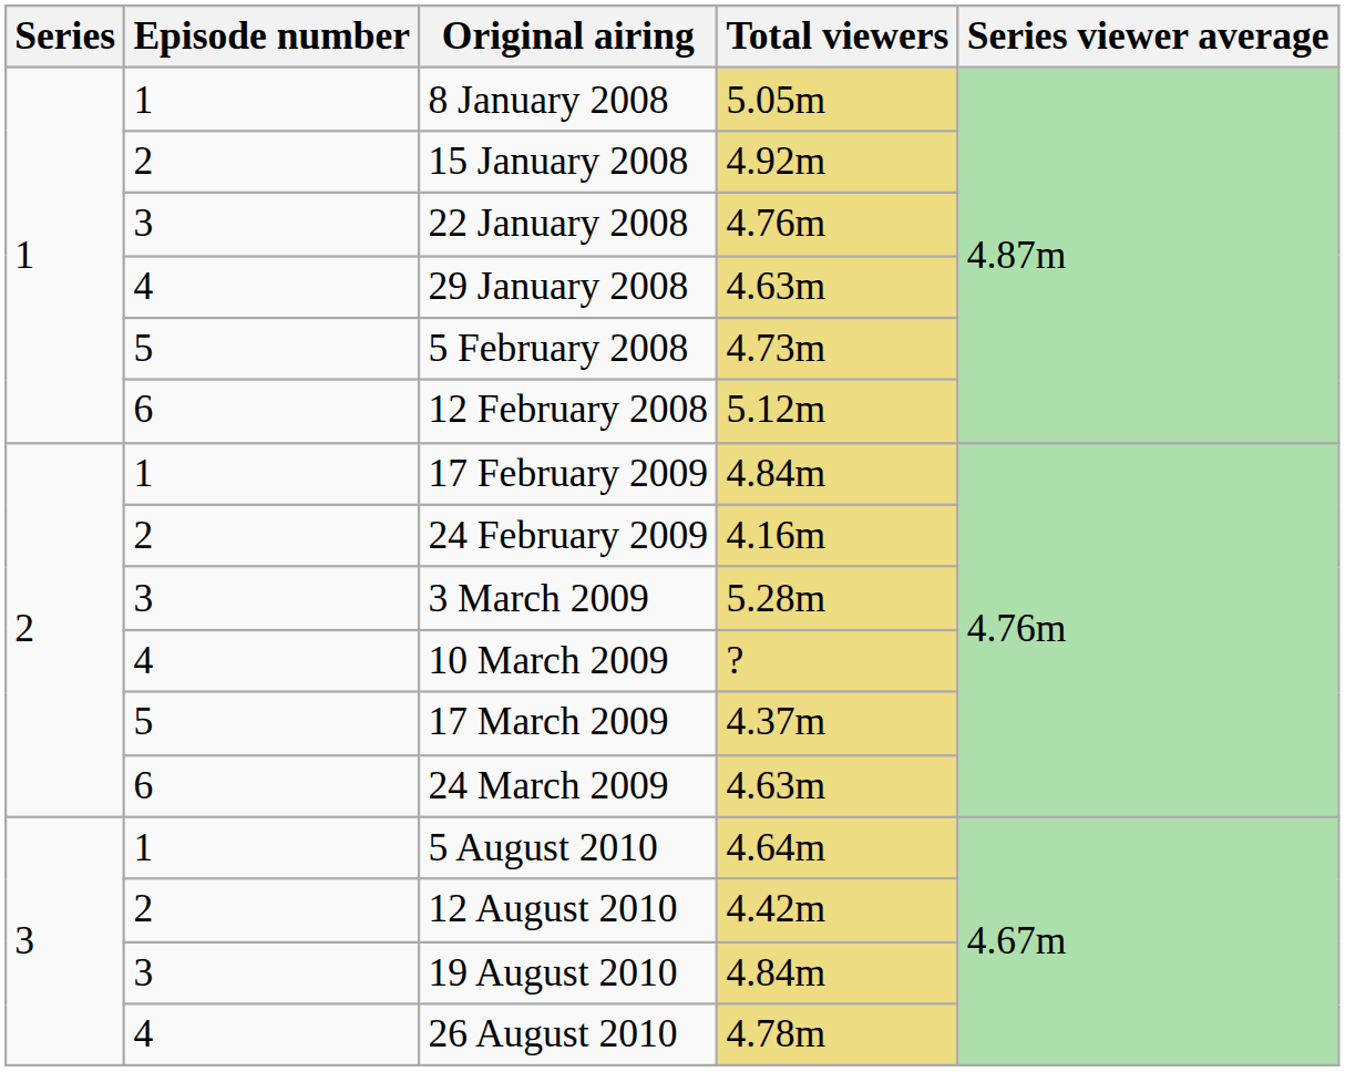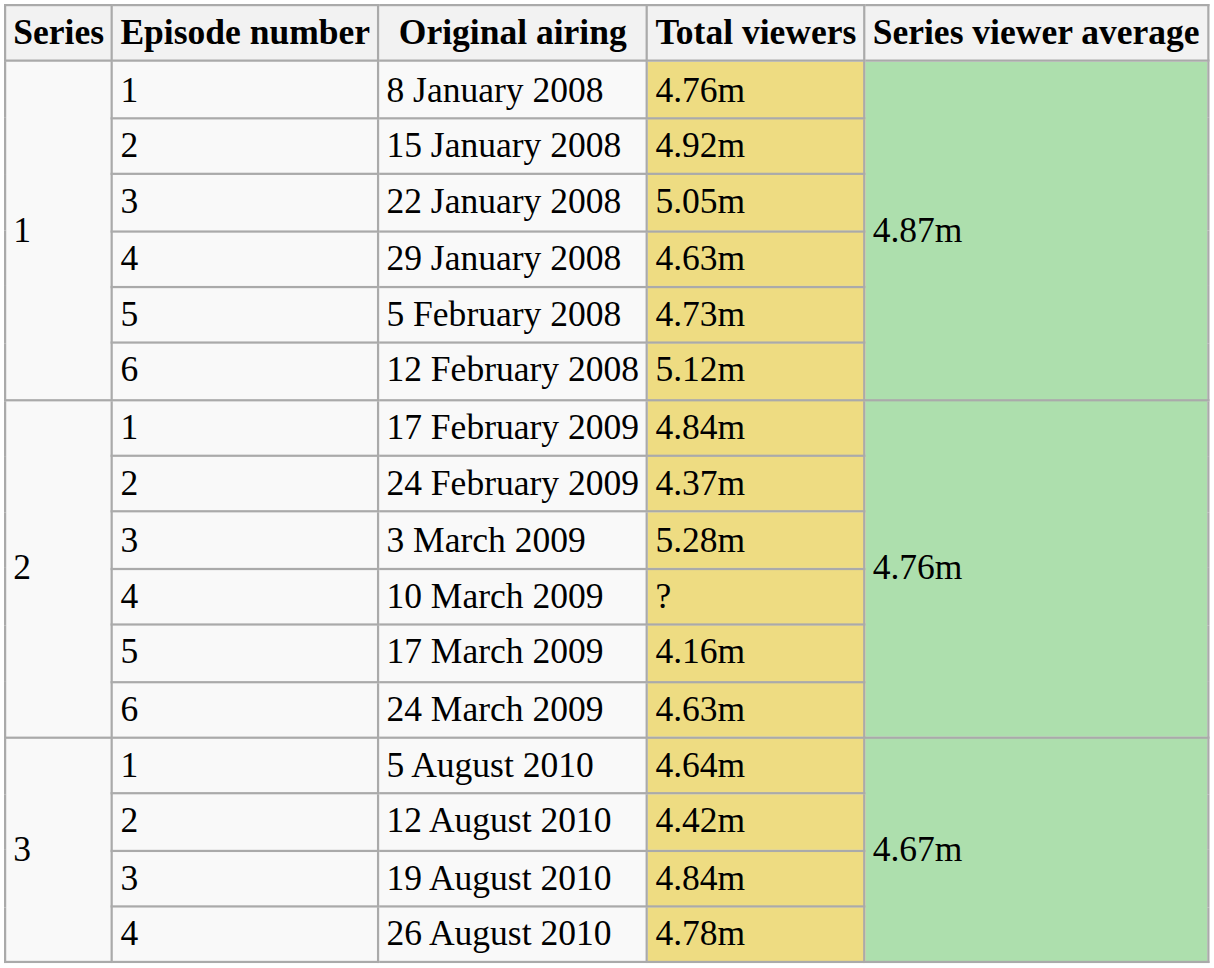8 January 2008 | Total viewers: 5.05m -> 4.76m
22 January 2008 | Total viewers: 4.76m -> 5.05m
24 February 2009 | Total viewers: 4.16m -> 4.37m
17 March 2009 | Total viewers: 4.37m -> 4.16m
